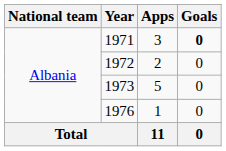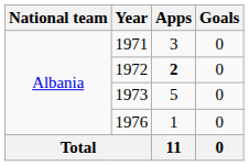1971 | Goals: bold -> normal
1972 | Apps: normal -> bold
